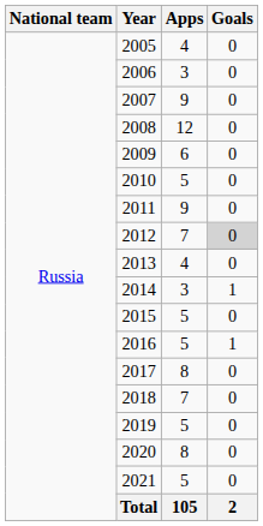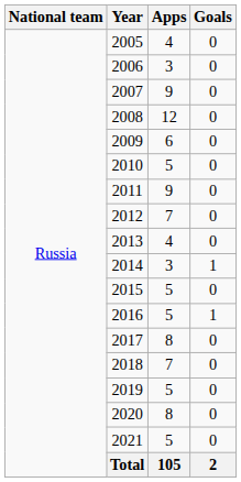2012 | Goals: lightgrey background -> no background
